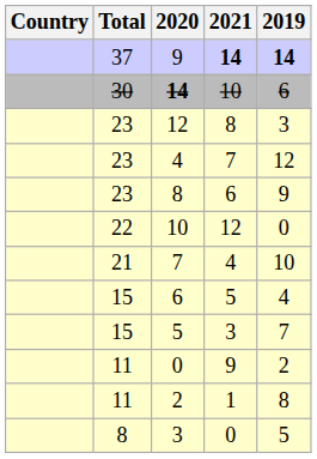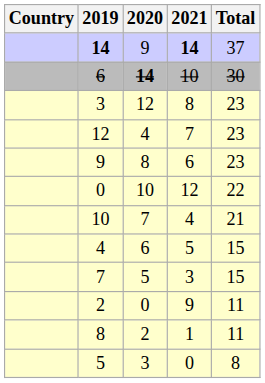columns swapped: 2019 <-> Total
